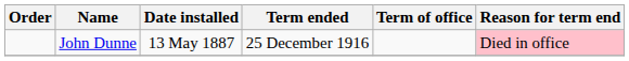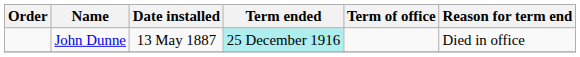John Dunne | Term ended: no background -> paleturquoise background
John Dunne | Reason for term end: pink background -> no background
